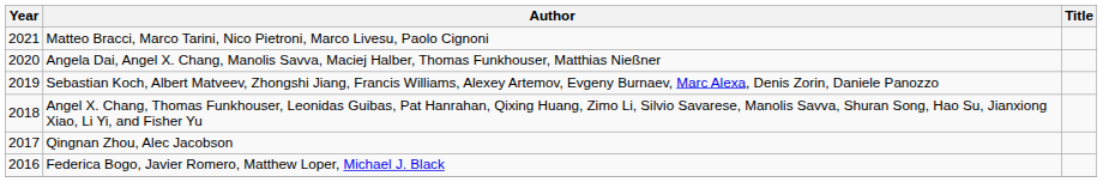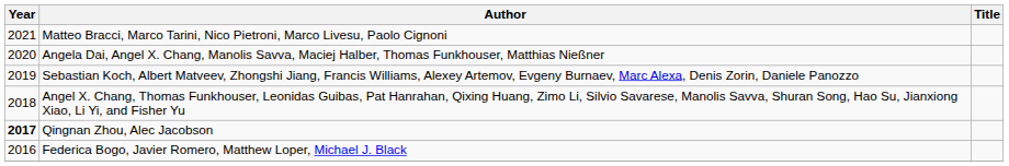Qingnan Zhou, Alec Jacobson | Year: normal -> bold
